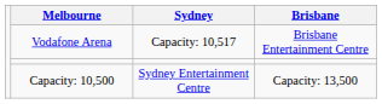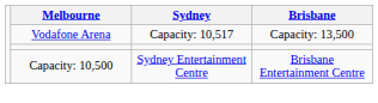Vodafone Arena | Brisbane: Brisbane Entertainment Centre -> Capacity: 13,500
Capacity: 10,500 | Brisbane: Capacity: 13,500 -> Brisbane Entertainment Centre
